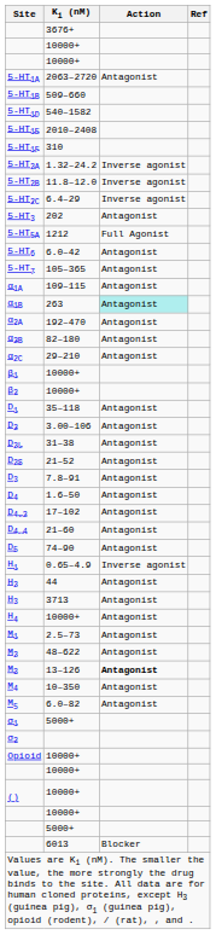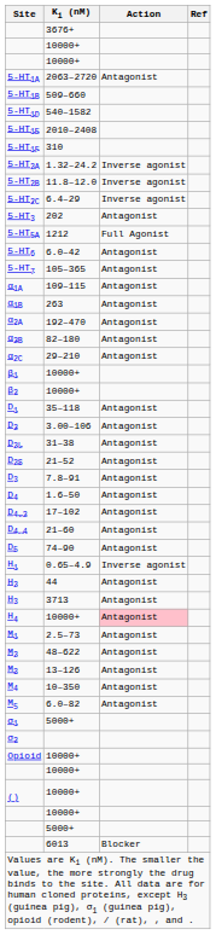α1B | Action: paleturquoise background -> no background
H4 | Action: no background -> pink background
M3 | Action: bold -> normal
